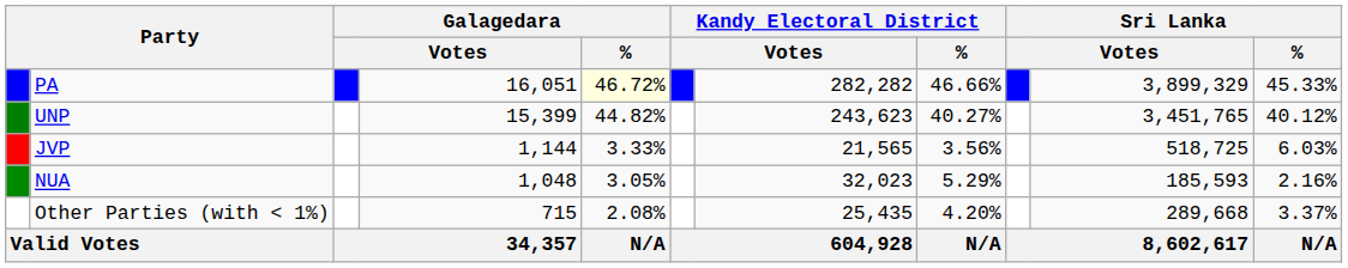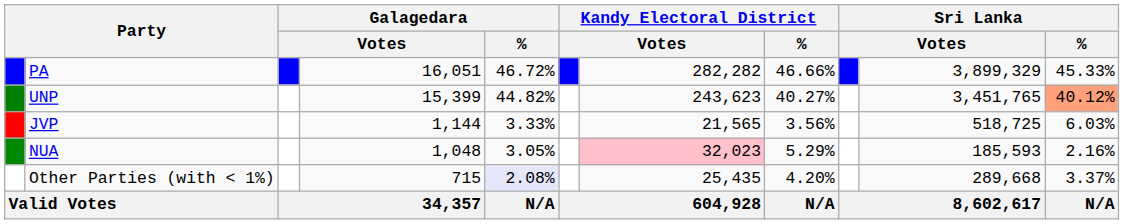PA | Galagedara / %: lightyellow background -> no background
UNP | Sri Lanka / %: no background -> lightsalmon background
NUA | column 7: no background -> pink background
Other Parties (with < 1%) | Galagedara / %: no background -> lavender background
